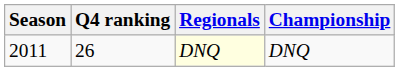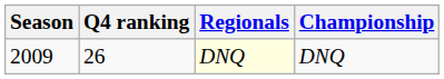row 2 | Season: 2011 -> 2009
